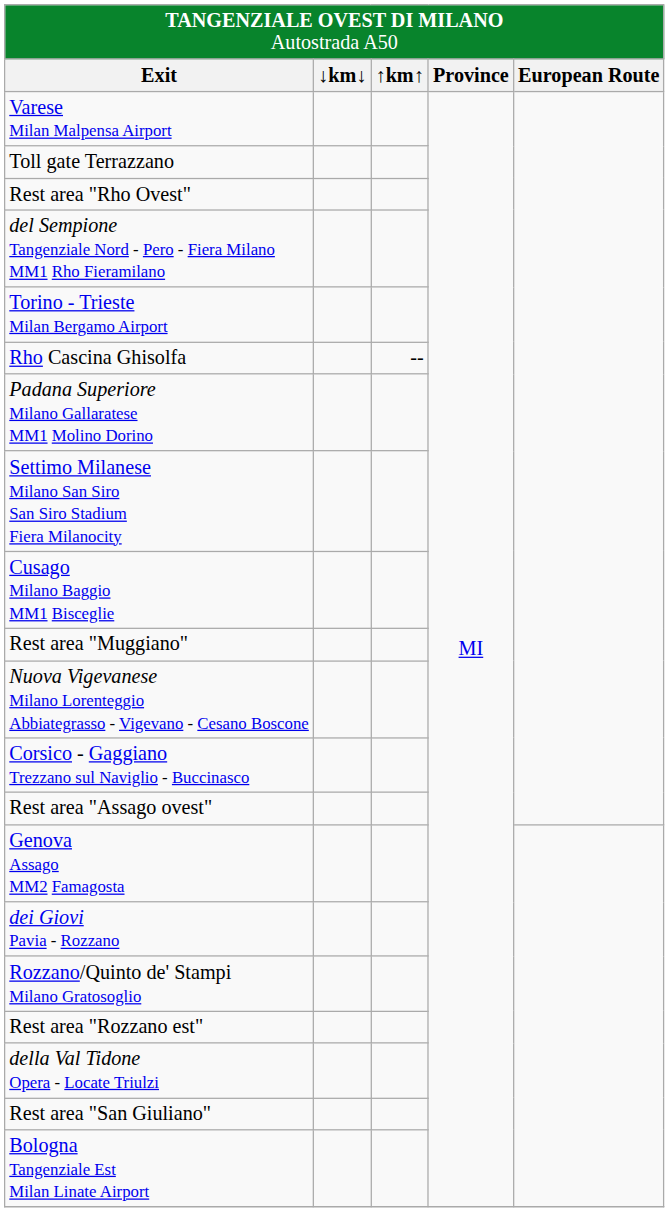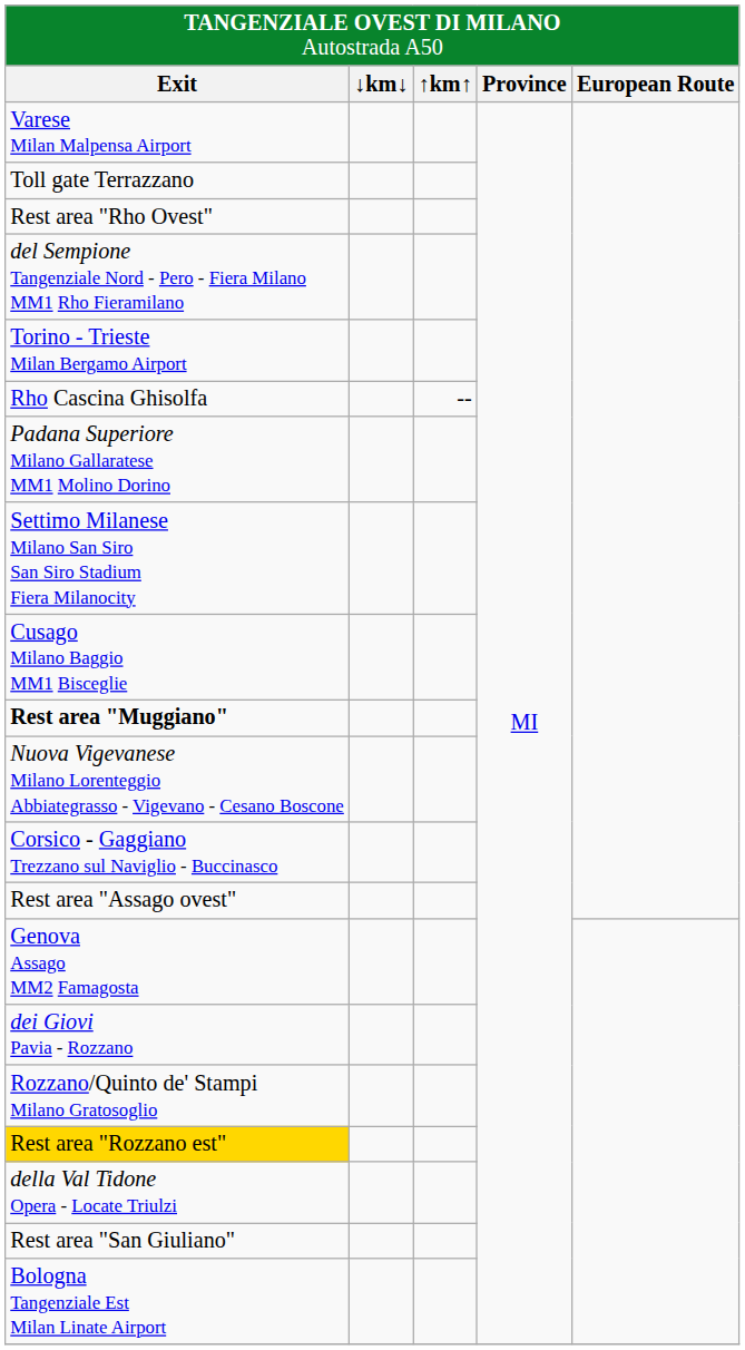Rest area "Muggiano" | column 1: normal -> bold
Rest area "Rozzano est" | column 1: no background -> gold background
